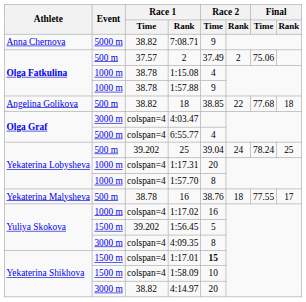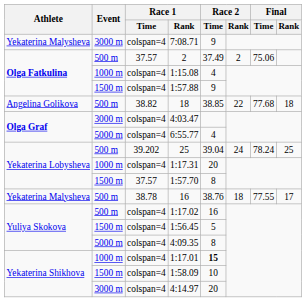7:08.71 | Athlete: Anna Chernova -> Yekaterina Malysheva
7:08.71 | Event: 5000 m -> 3000 m
7:08.71 | Race 1 / Time: 38.82 -> colspan=4
1:15.08 | Race 1 / Time: 38.78 -> colspan=4
1:57.88 | Event: 1000 m -> 1500 m
1:57.88 | Race 1 / Time: 38.78 -> colspan=4
1:57.70 | Event: 1000 m -> 1500 m
1:57.70 | Race 1 / Time: colspan=4 -> 37.57
1:17.02 | Event: 1000 m -> 500 m
1:56.45 | Race 1 / Time: 39.202 -> colspan=4
4:09.35 | Event: 3000 m -> 5000 m
1:17.01 | Event: 1500 m -> 1000 m
4:14.97 | Race 1 / Time: 38.82 -> colspan=4
